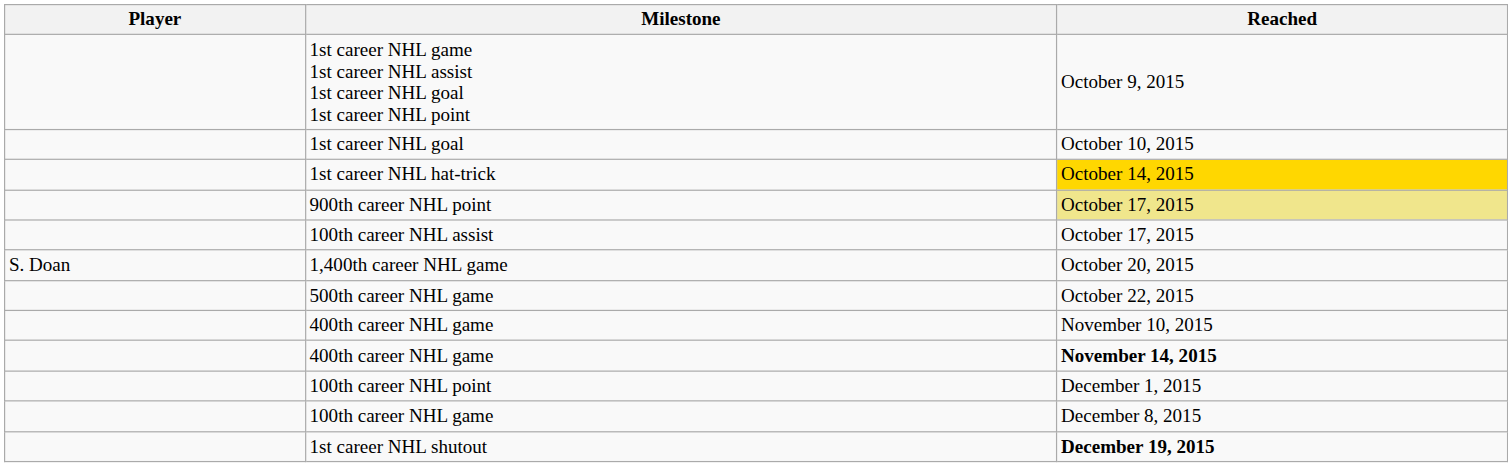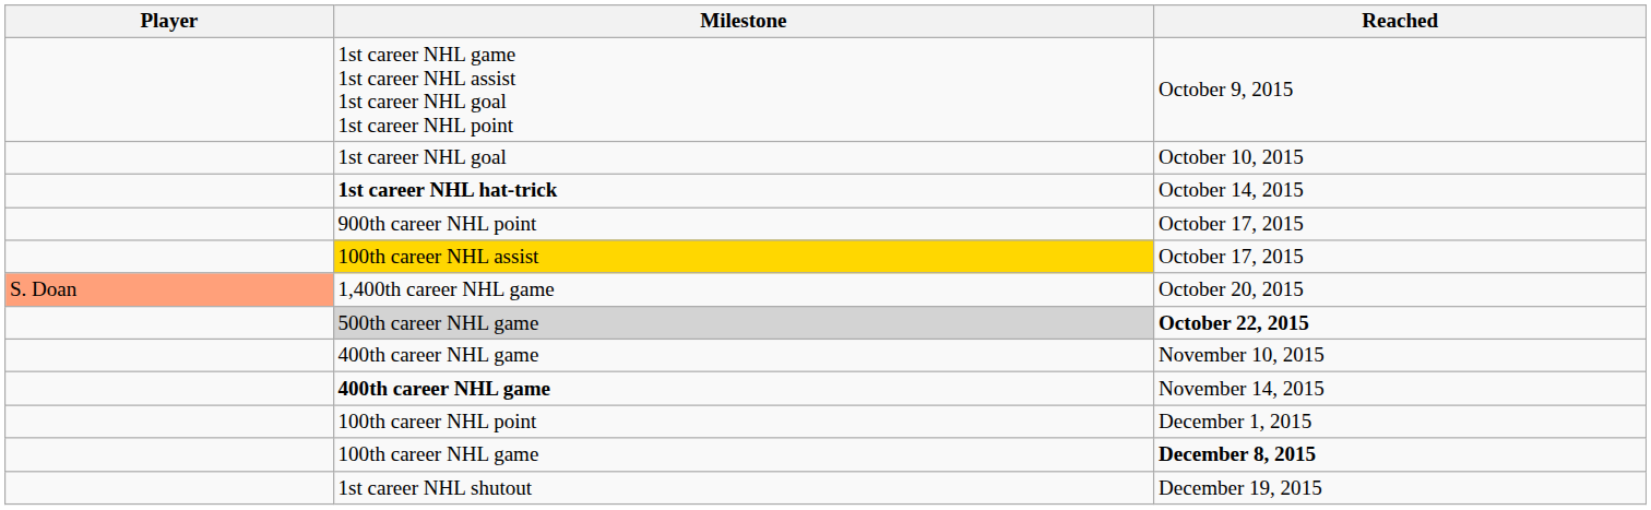row 4 | Milestone: normal -> bold
row 4 | Reached: gold background -> no background
row 5 | Reached: khaki background -> no background
row 6 | Milestone: no background -> gold background
row 7 | Player: no background -> lightsalmon background
row 8 | Milestone: no background -> lightgrey background
row 8 | Reached: normal -> bold
row 10 | Milestone: normal -> bold
row 10 | Reached: bold -> normal
row 12 | Reached: normal -> bold
row 13 | Reached: bold -> normal
